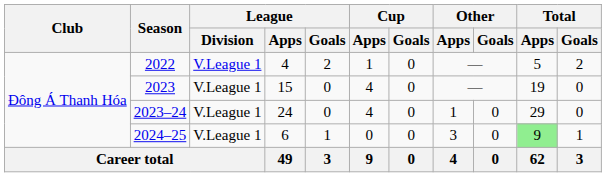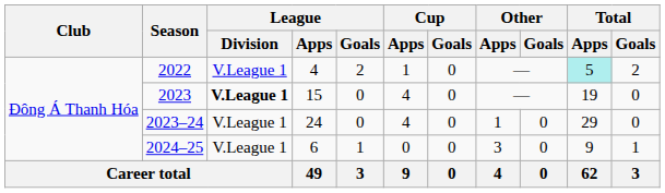2022 | Total / Apps: no background -> paleturquoise background
2023 | League / Division: normal -> bold
2024–25 | Total / Apps: lightgreen background -> no background
